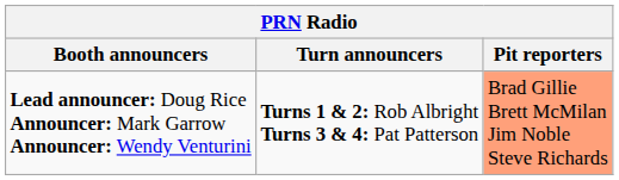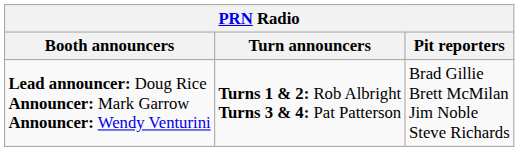row 3 | Pit reporters: lightsalmon background -> no background
